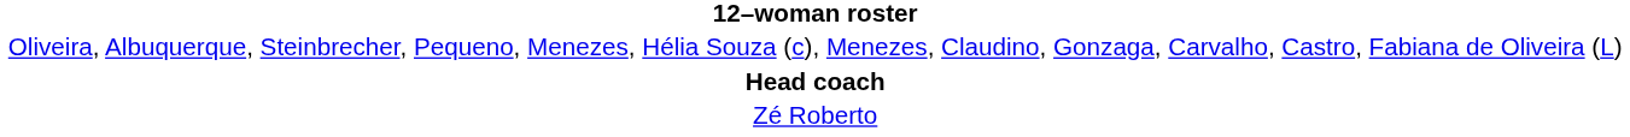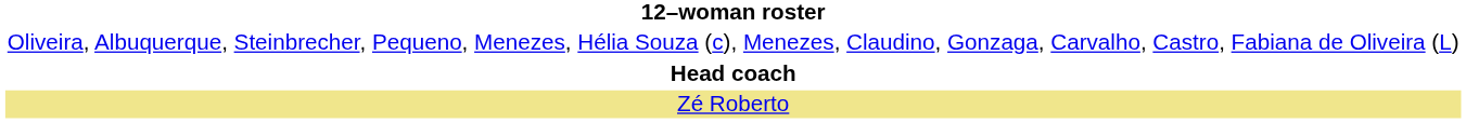row 4 | column 1: no background -> khaki background
